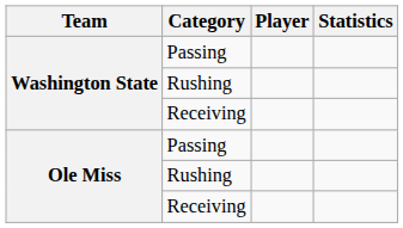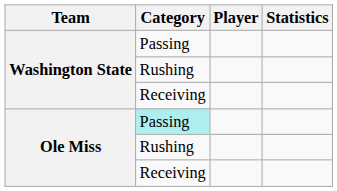Ole Miss / Passing | Category: no background -> paleturquoise background
